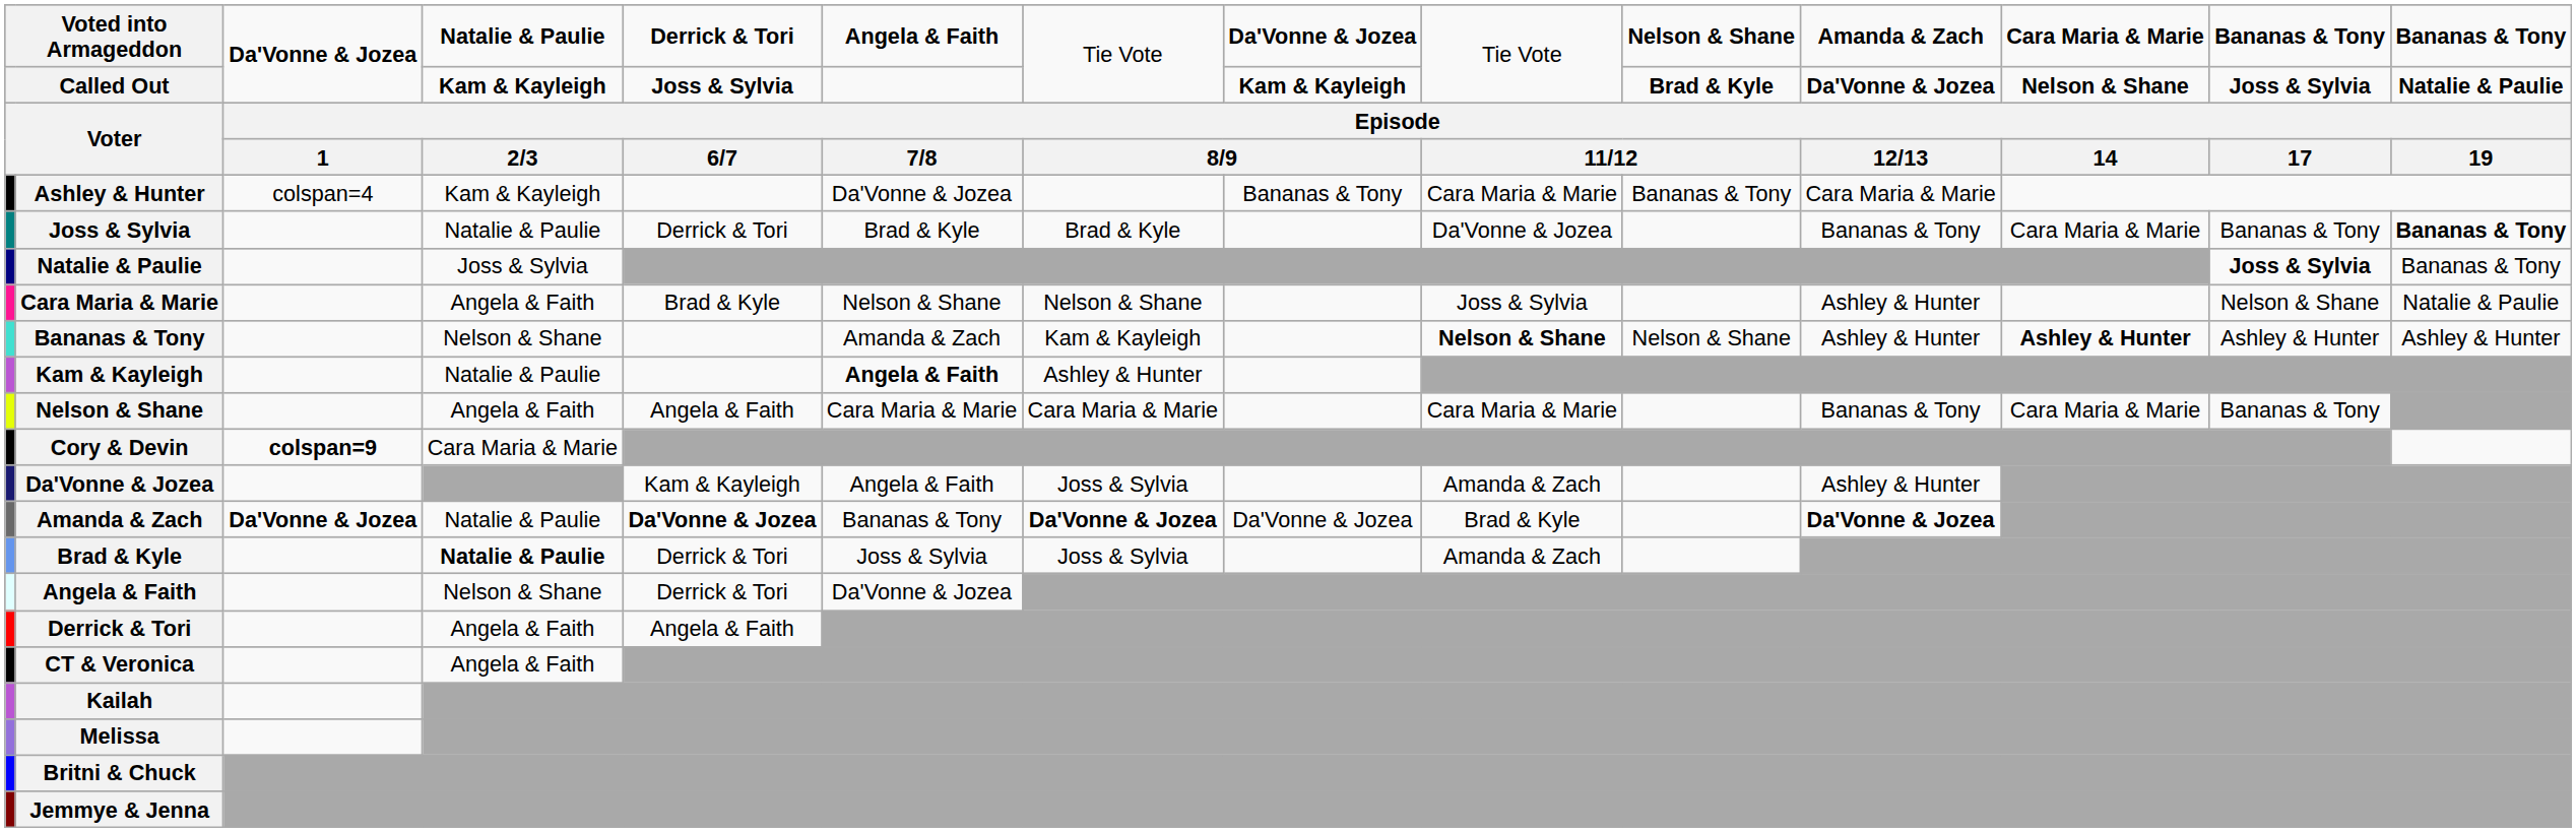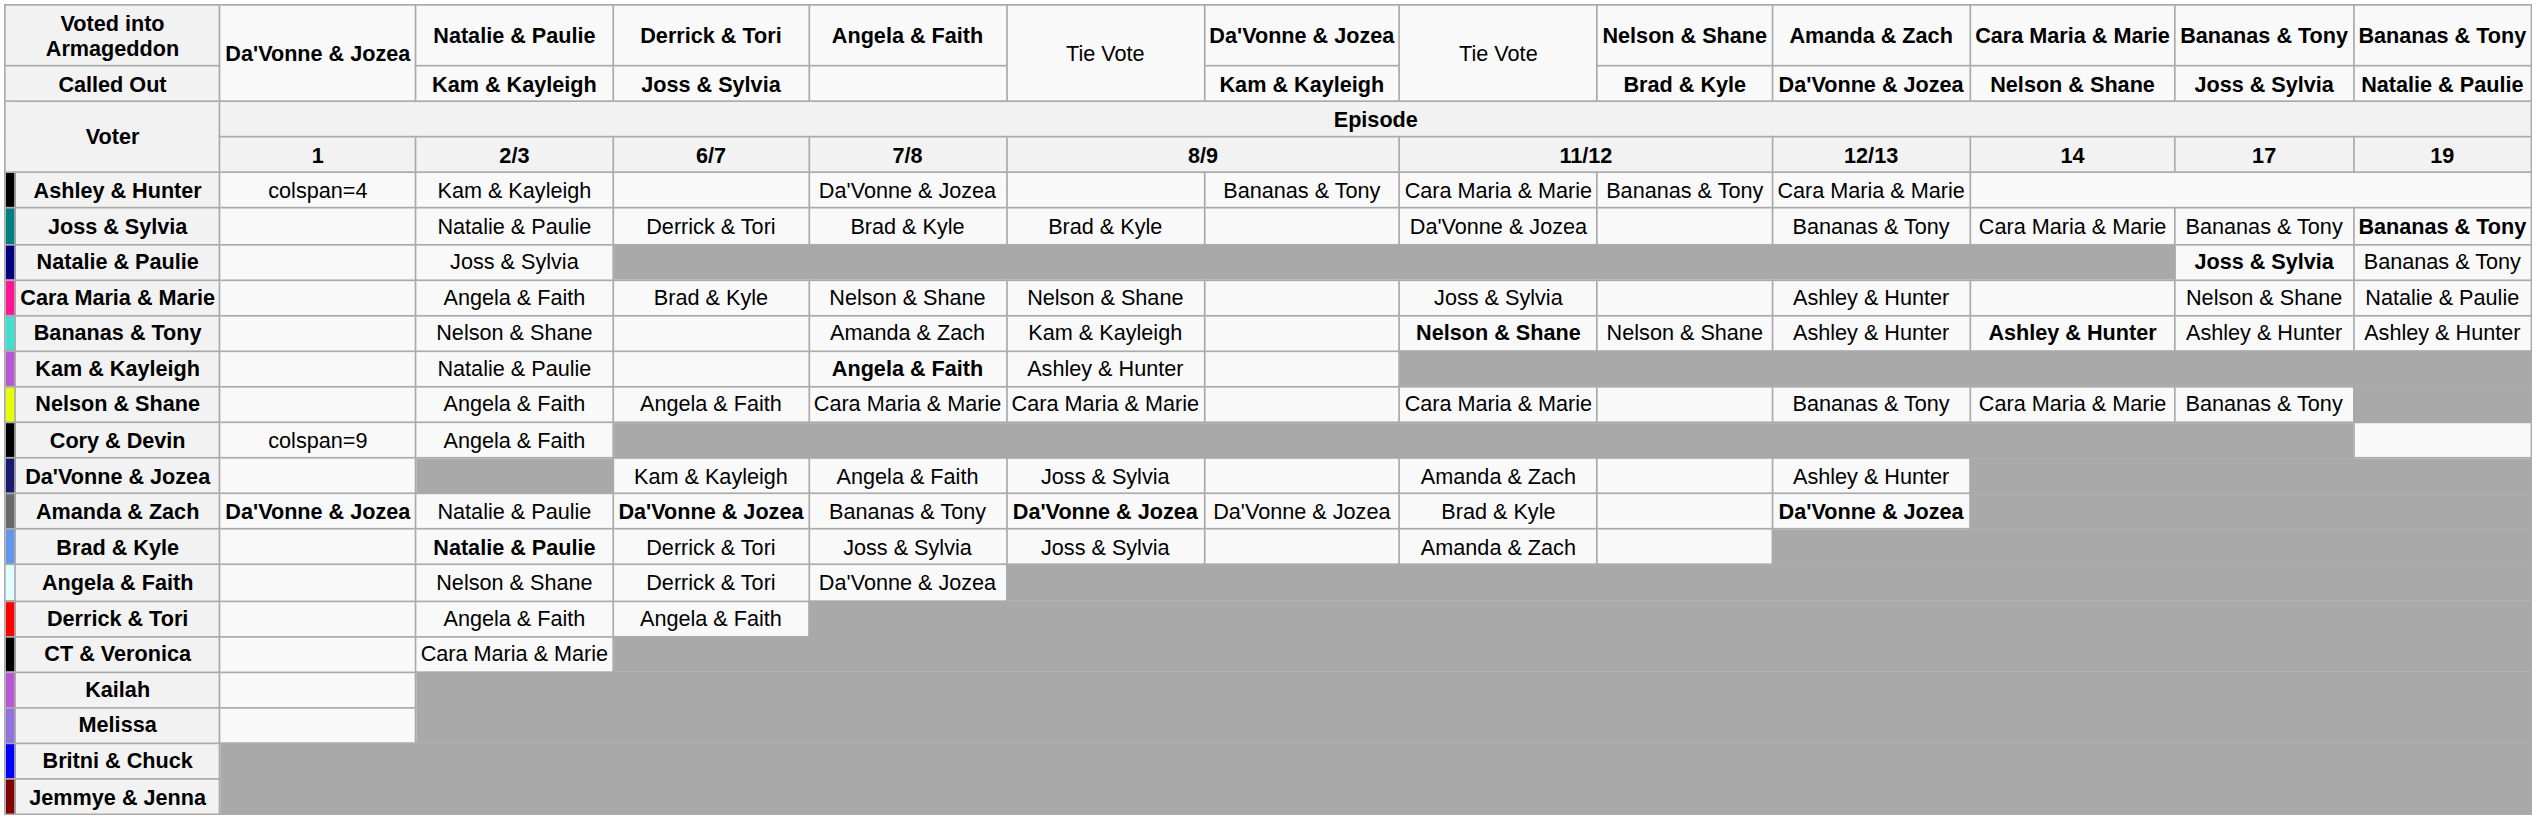Cory & Devin | column 3: bold -> normal
Cory & Devin | column 4: Cara Maria & Marie -> Angela & Faith
CT & Veronica | column 4: Angela & Faith -> Cara Maria & Marie
